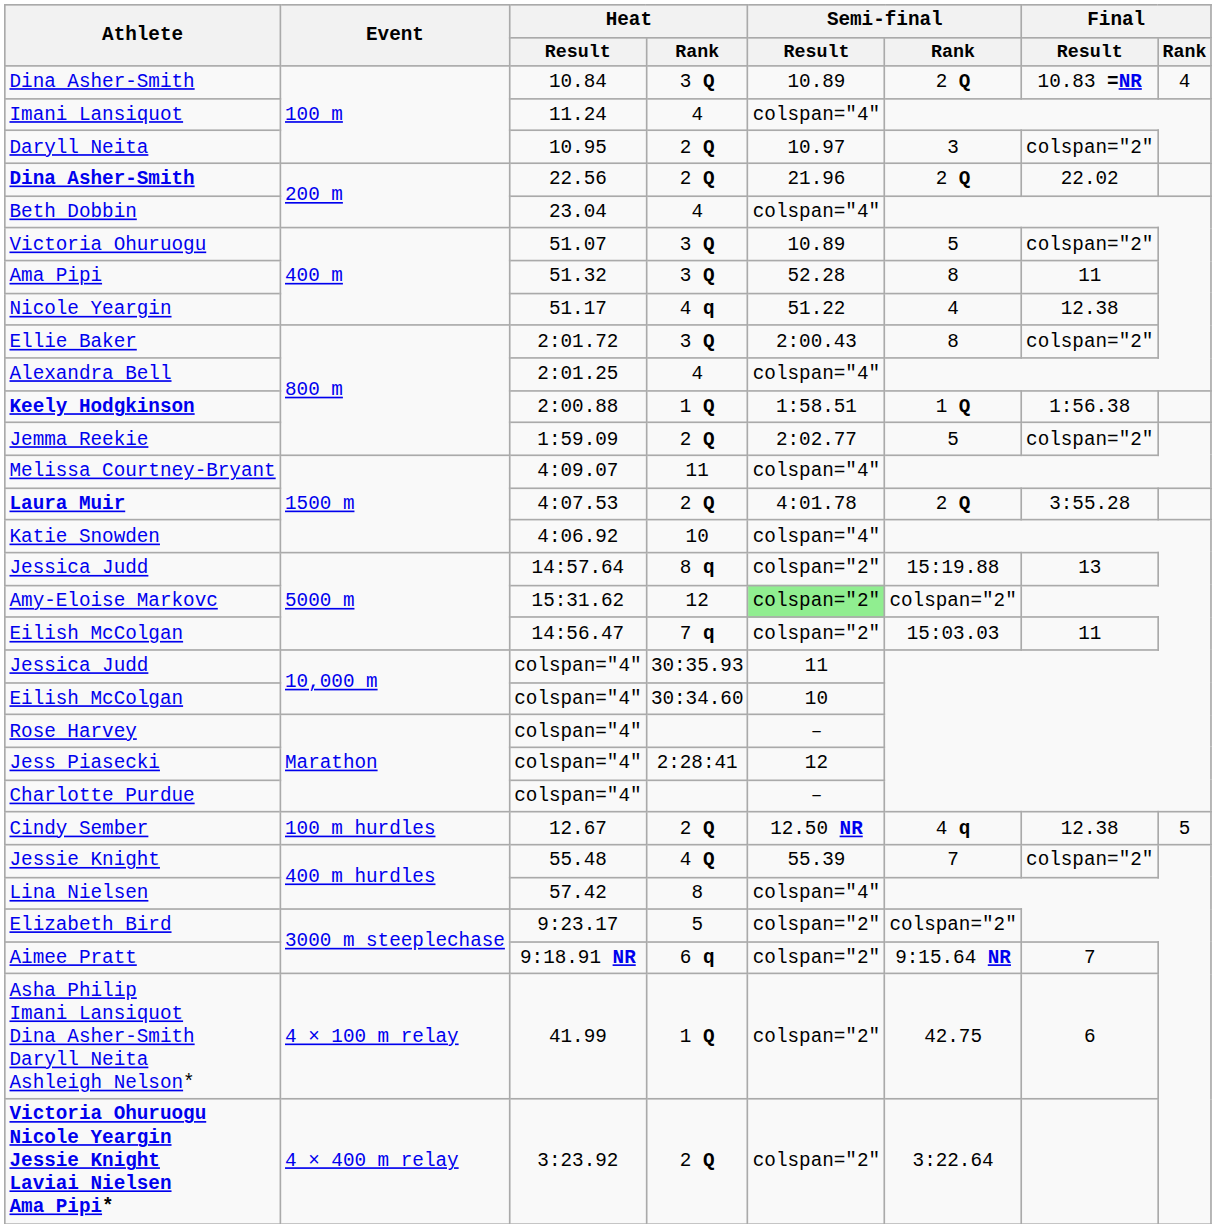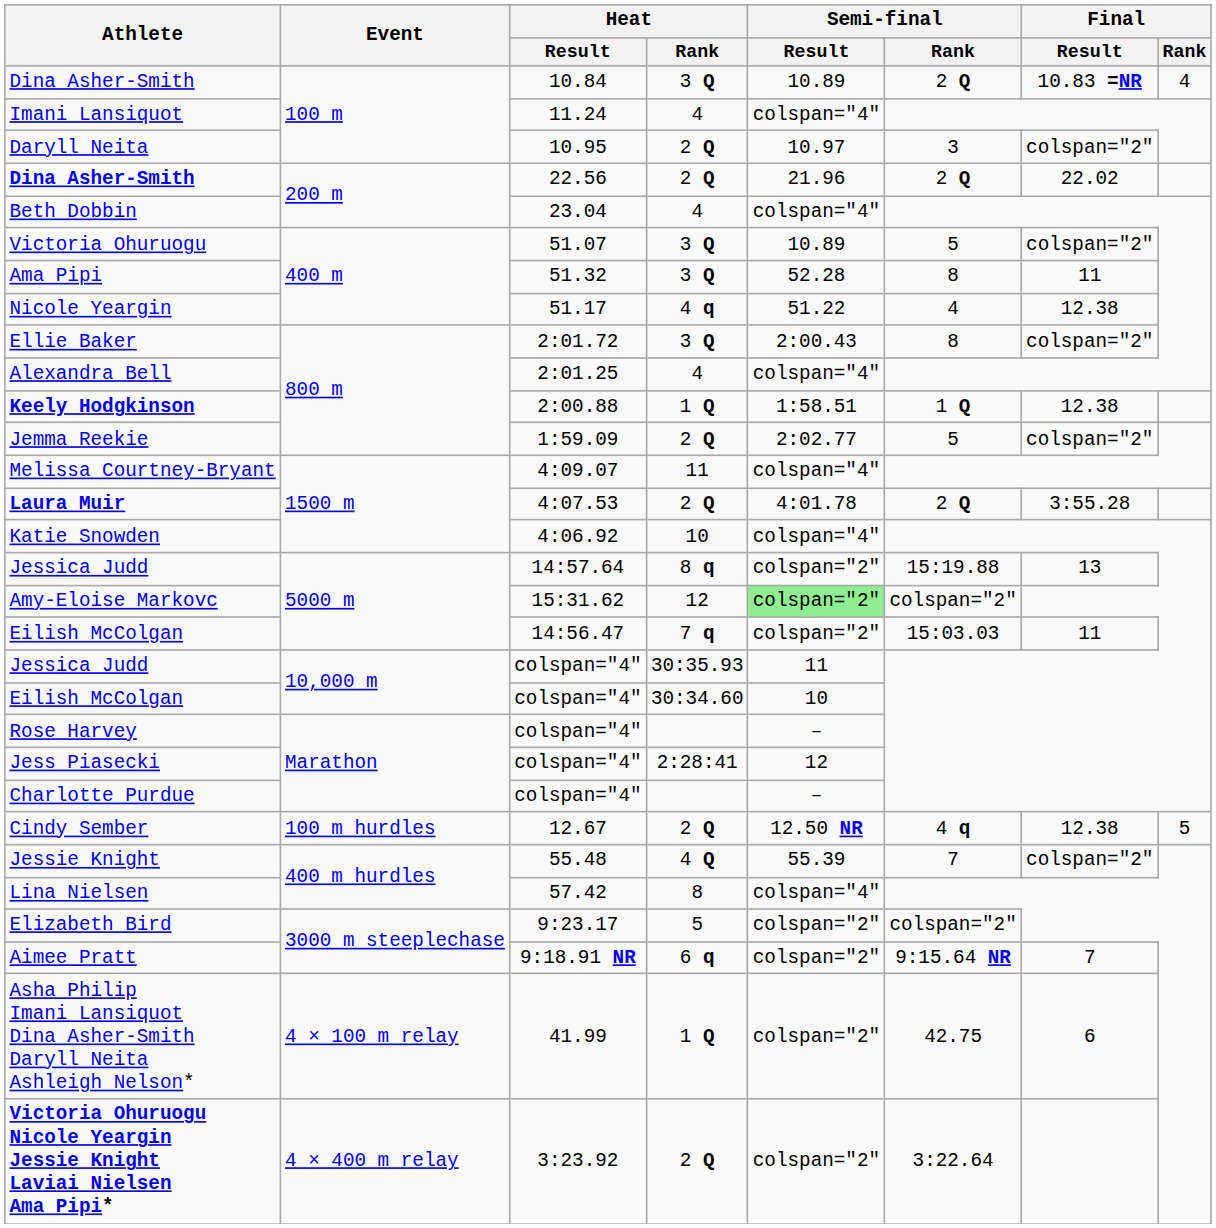Keely Hodgkinson | Final / Result: 1:56.38 -> 12.38
